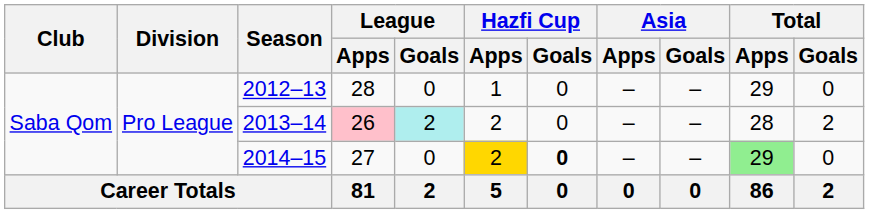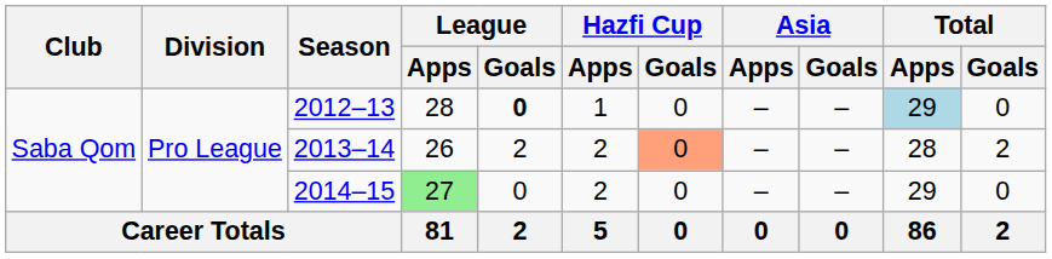2012–13 | League / Goals: normal -> bold
2012–13 | Total / Apps: no background -> lightblue background
2013–14 | League / Apps: pink background -> no background
2013–14 | League / Goals: paleturquoise background -> no background
2013–14 | Hazfi Cup / Goals: no background -> lightsalmon background
2014–15 | League / Apps: no background -> lightgreen background
2014–15 | Hazfi Cup / Apps: gold background -> no background
2014–15 | Hazfi Cup / Goals: bold -> normal
2014–15 | Total / Apps: lightgreen background -> no background
